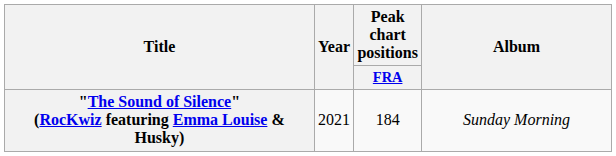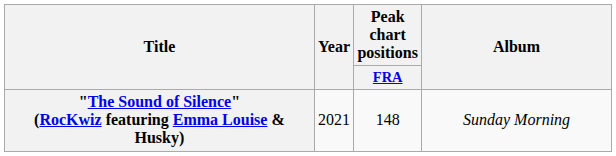row 3 | Peak chart positions / FRA: 184 -> 148
